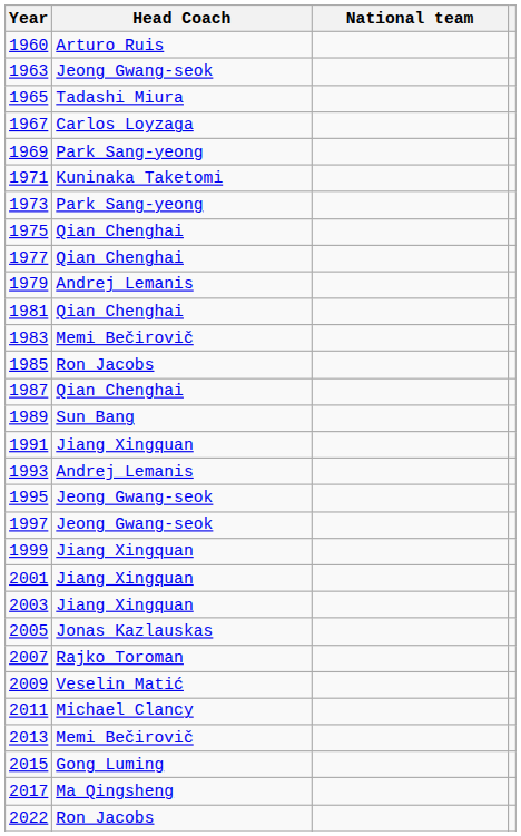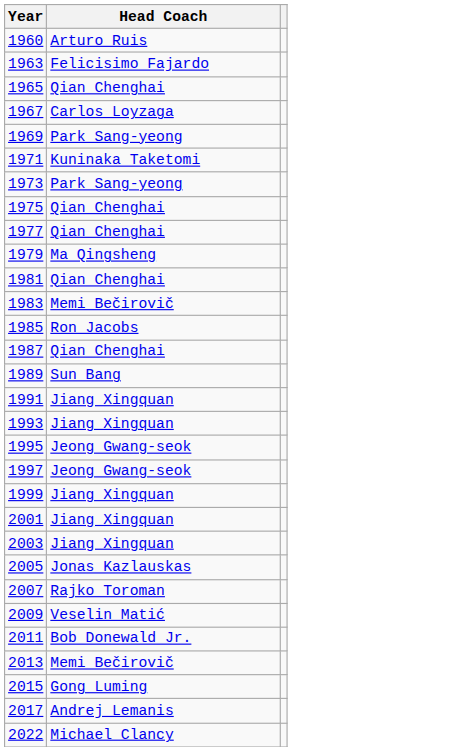- column: National team
1963 | Head Coach: Jeong Gwang-seok -> Felicisimo Fajardo
1965 | Head Coach: Tadashi Miura -> Qian Chenghai
1979 | Head Coach: Andrej Lemanis -> Ma Qingsheng
1993 | Head Coach: Andrej Lemanis -> Jiang Xingquan
2011 | Head Coach: Michael Clancy -> Bob Donewald Jr.
2017 | Head Coach: Ma Qingsheng -> Andrej Lemanis
2022 | Head Coach: Ron Jacobs -> Michael Clancy
